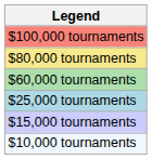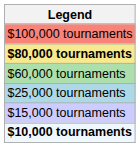row 3 | column 1: normal -> bold
row 7 | column 1: normal -> bold
